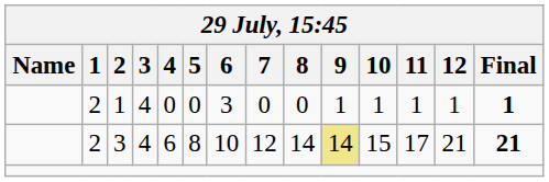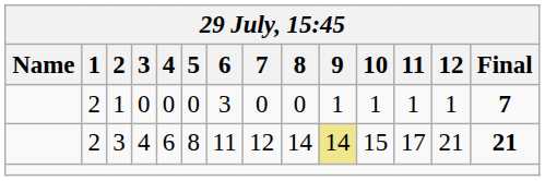row 3 | 3: 4 -> 0
row 3 | Final: 1 -> 7
row 4 | 6: 10 -> 11
